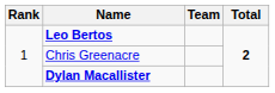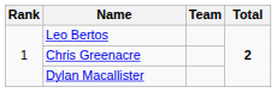Leo Bertos | Name: bold -> normal
Dylan Macallister | Name: bold -> normal
